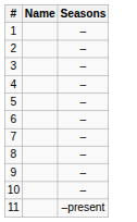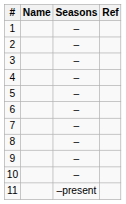+ column: Ref
